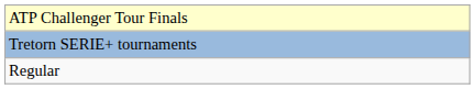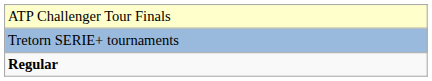row 3 | column 1: normal -> bold
